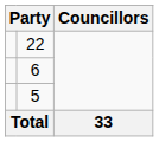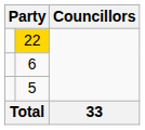22 | column 2: no background -> gold background
